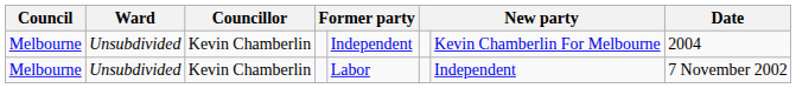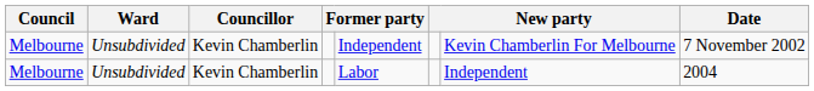row 2 | Date: 2004 -> 7 November 2002
row 3 | Date: 7 November 2002 -> 2004
